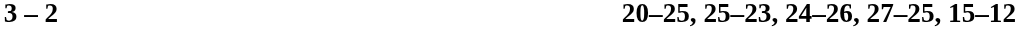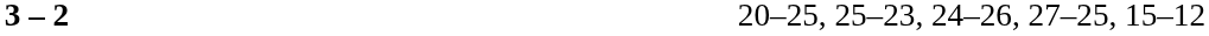row 1 | column 2: bold -> normal
